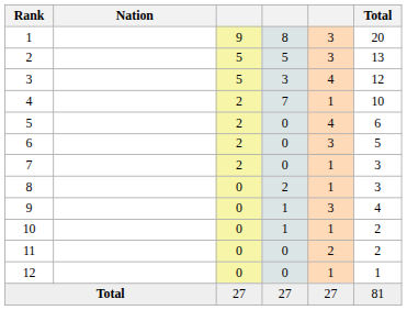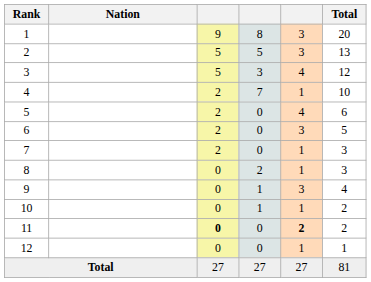11 | column 3: normal -> bold
11 | column 5: normal -> bold
